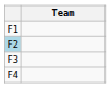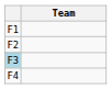F2 | column 1: lightblue background -> no background
F3 | column 1: no background -> lightblue background
